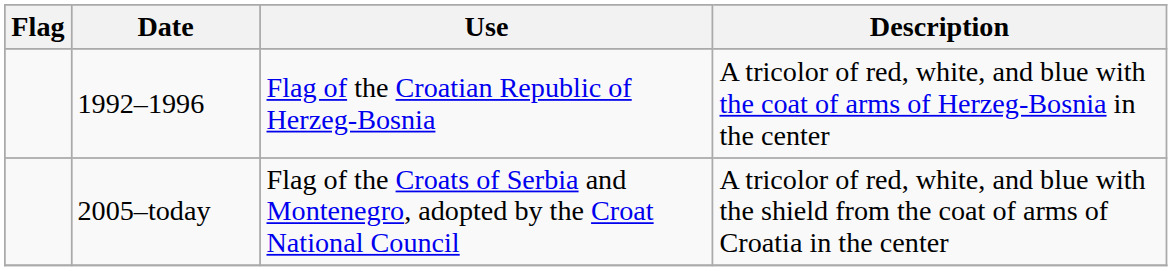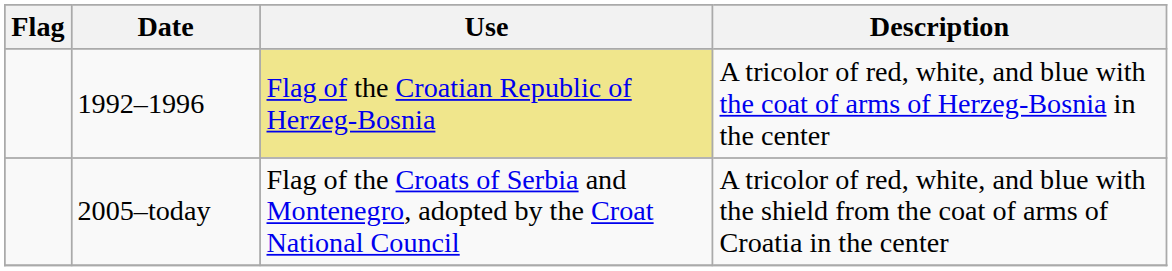1992–1996 | Use: no background -> khaki background
